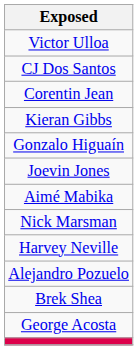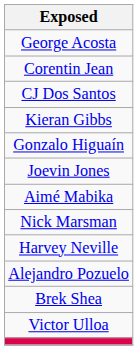row 2 | column 1: Victor Ulloa -> George Acosta
row 3 | column 1: CJ Dos Santos -> Corentin Jean
row 4 | column 1: Corentin Jean -> CJ Dos Santos
row 13 | column 1: George Acosta -> Victor Ulloa
